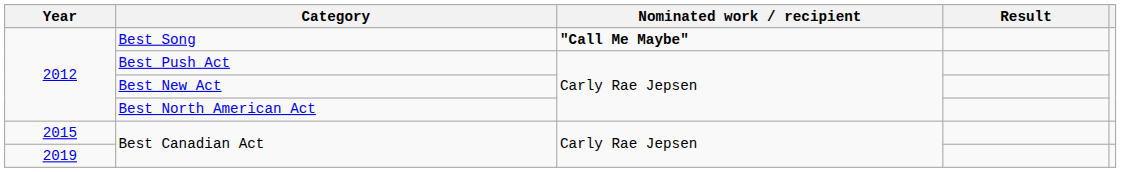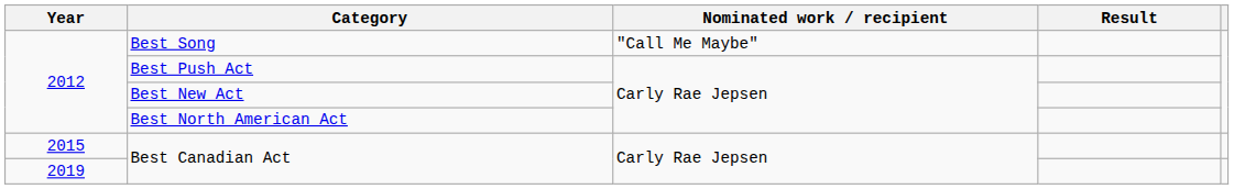Best Song | Nominated work / recipient: bold -> normal
